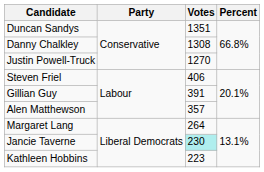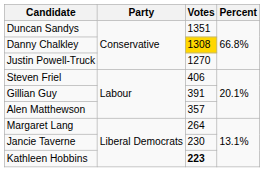Danny Chalkley | Votes: no background -> gold background
Jancie Taverne | Votes: paleturquoise background -> no background
Kathleen Hobbins | Votes: normal -> bold
